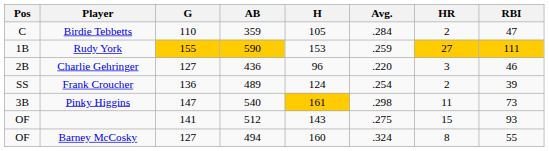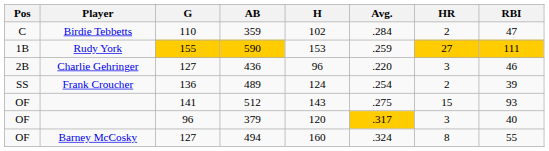359 | H: 105 -> 102
- row: 3B | Pinky Higgins | 147 | 540 | 161 | .298 | 11 | 73
+ row: OF | 96 | 379 | 120 | .317 | 3 | 40
